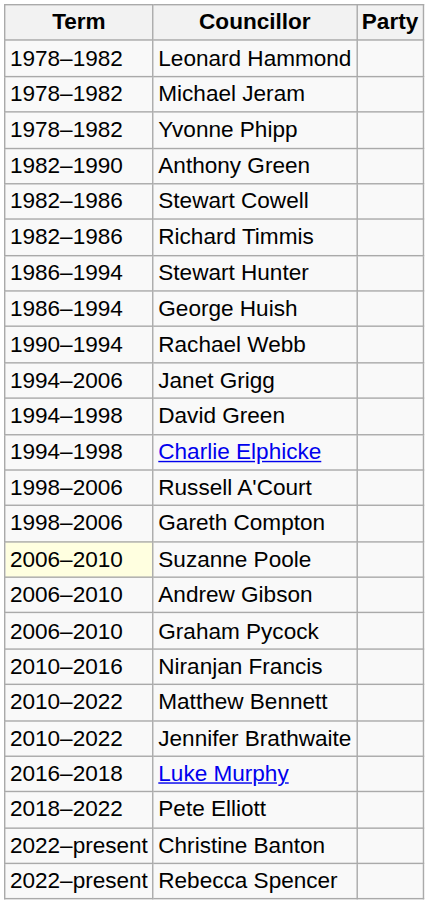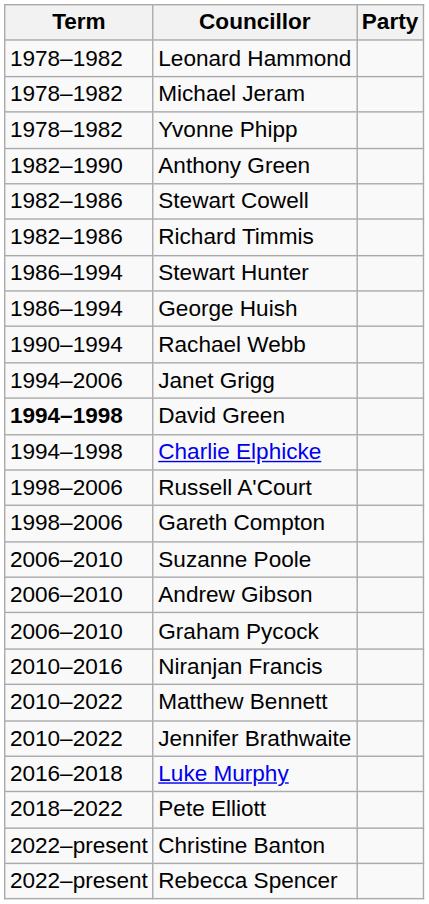David Green | Term: normal -> bold
Suzanne Poole | Term: lightyellow background -> no background
